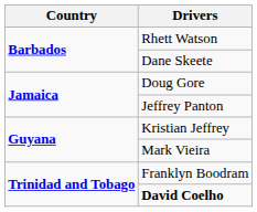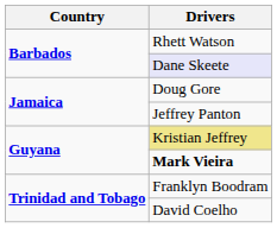Dane Skeete | Drivers: no background -> lavender background
Kristian Jeffrey | Drivers: no background -> khaki background
Mark Vieira | Drivers: normal -> bold
David Coelho | Drivers: bold -> normal
